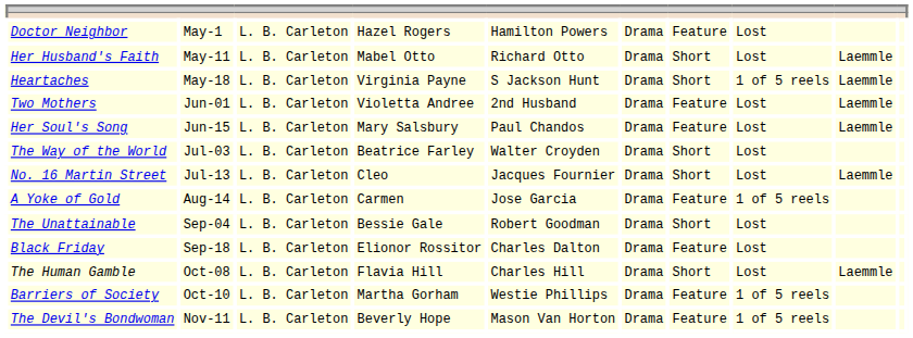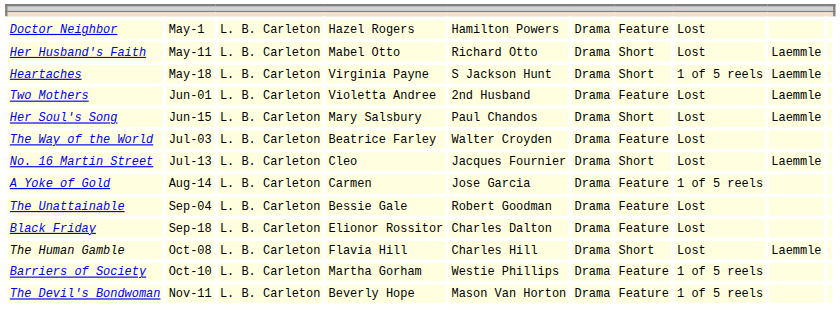Her Soul's Song | column 7: Feature -> Short
The Way of the World | column 7: Short -> Feature
The Unattainable | column 7: Short -> Feature
